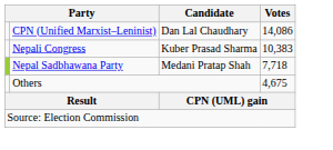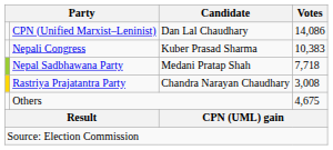+ row: Rastriya Prajatantra Party | Chandra Narayan Chaudhary | 3,008
